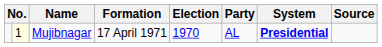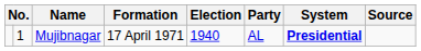Mujibnagar | column 2: lightyellow background -> no background
Mujibnagar | Election: 1970 -> 1940
